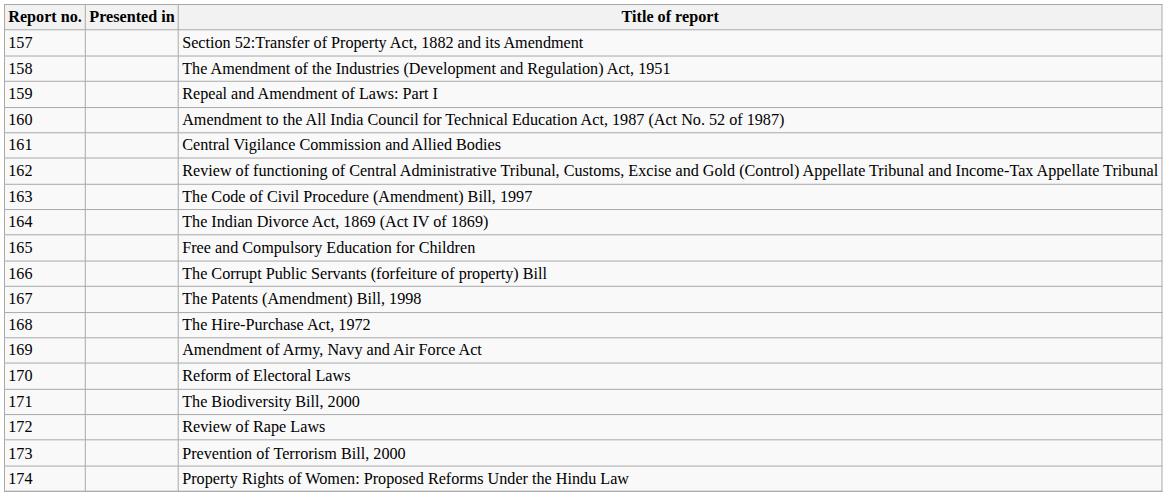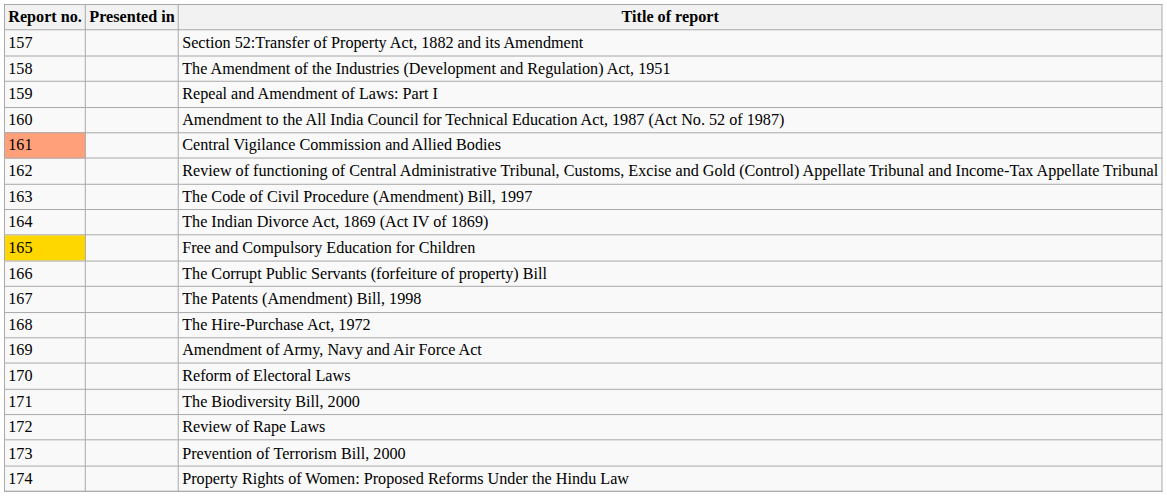Central Vigilance Commission and Allied Bodies | Report no.: no background -> lightsalmon background
Free and Compulsory Education for Children | Report no.: no background -> gold background
